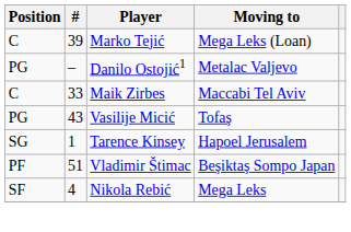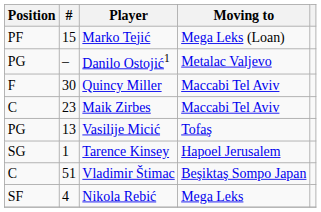Marko Tejić | Position: C -> PF
Marko Tejić | #: 39 -> 15
+ row: F | 30 | Quincy Miller | Maccabi Tel Aviv
Maik Zirbes | #: 33 -> 23
Vasilije Micić | #: 43 -> 13
Vladimir Štimac | Position: PF -> C
